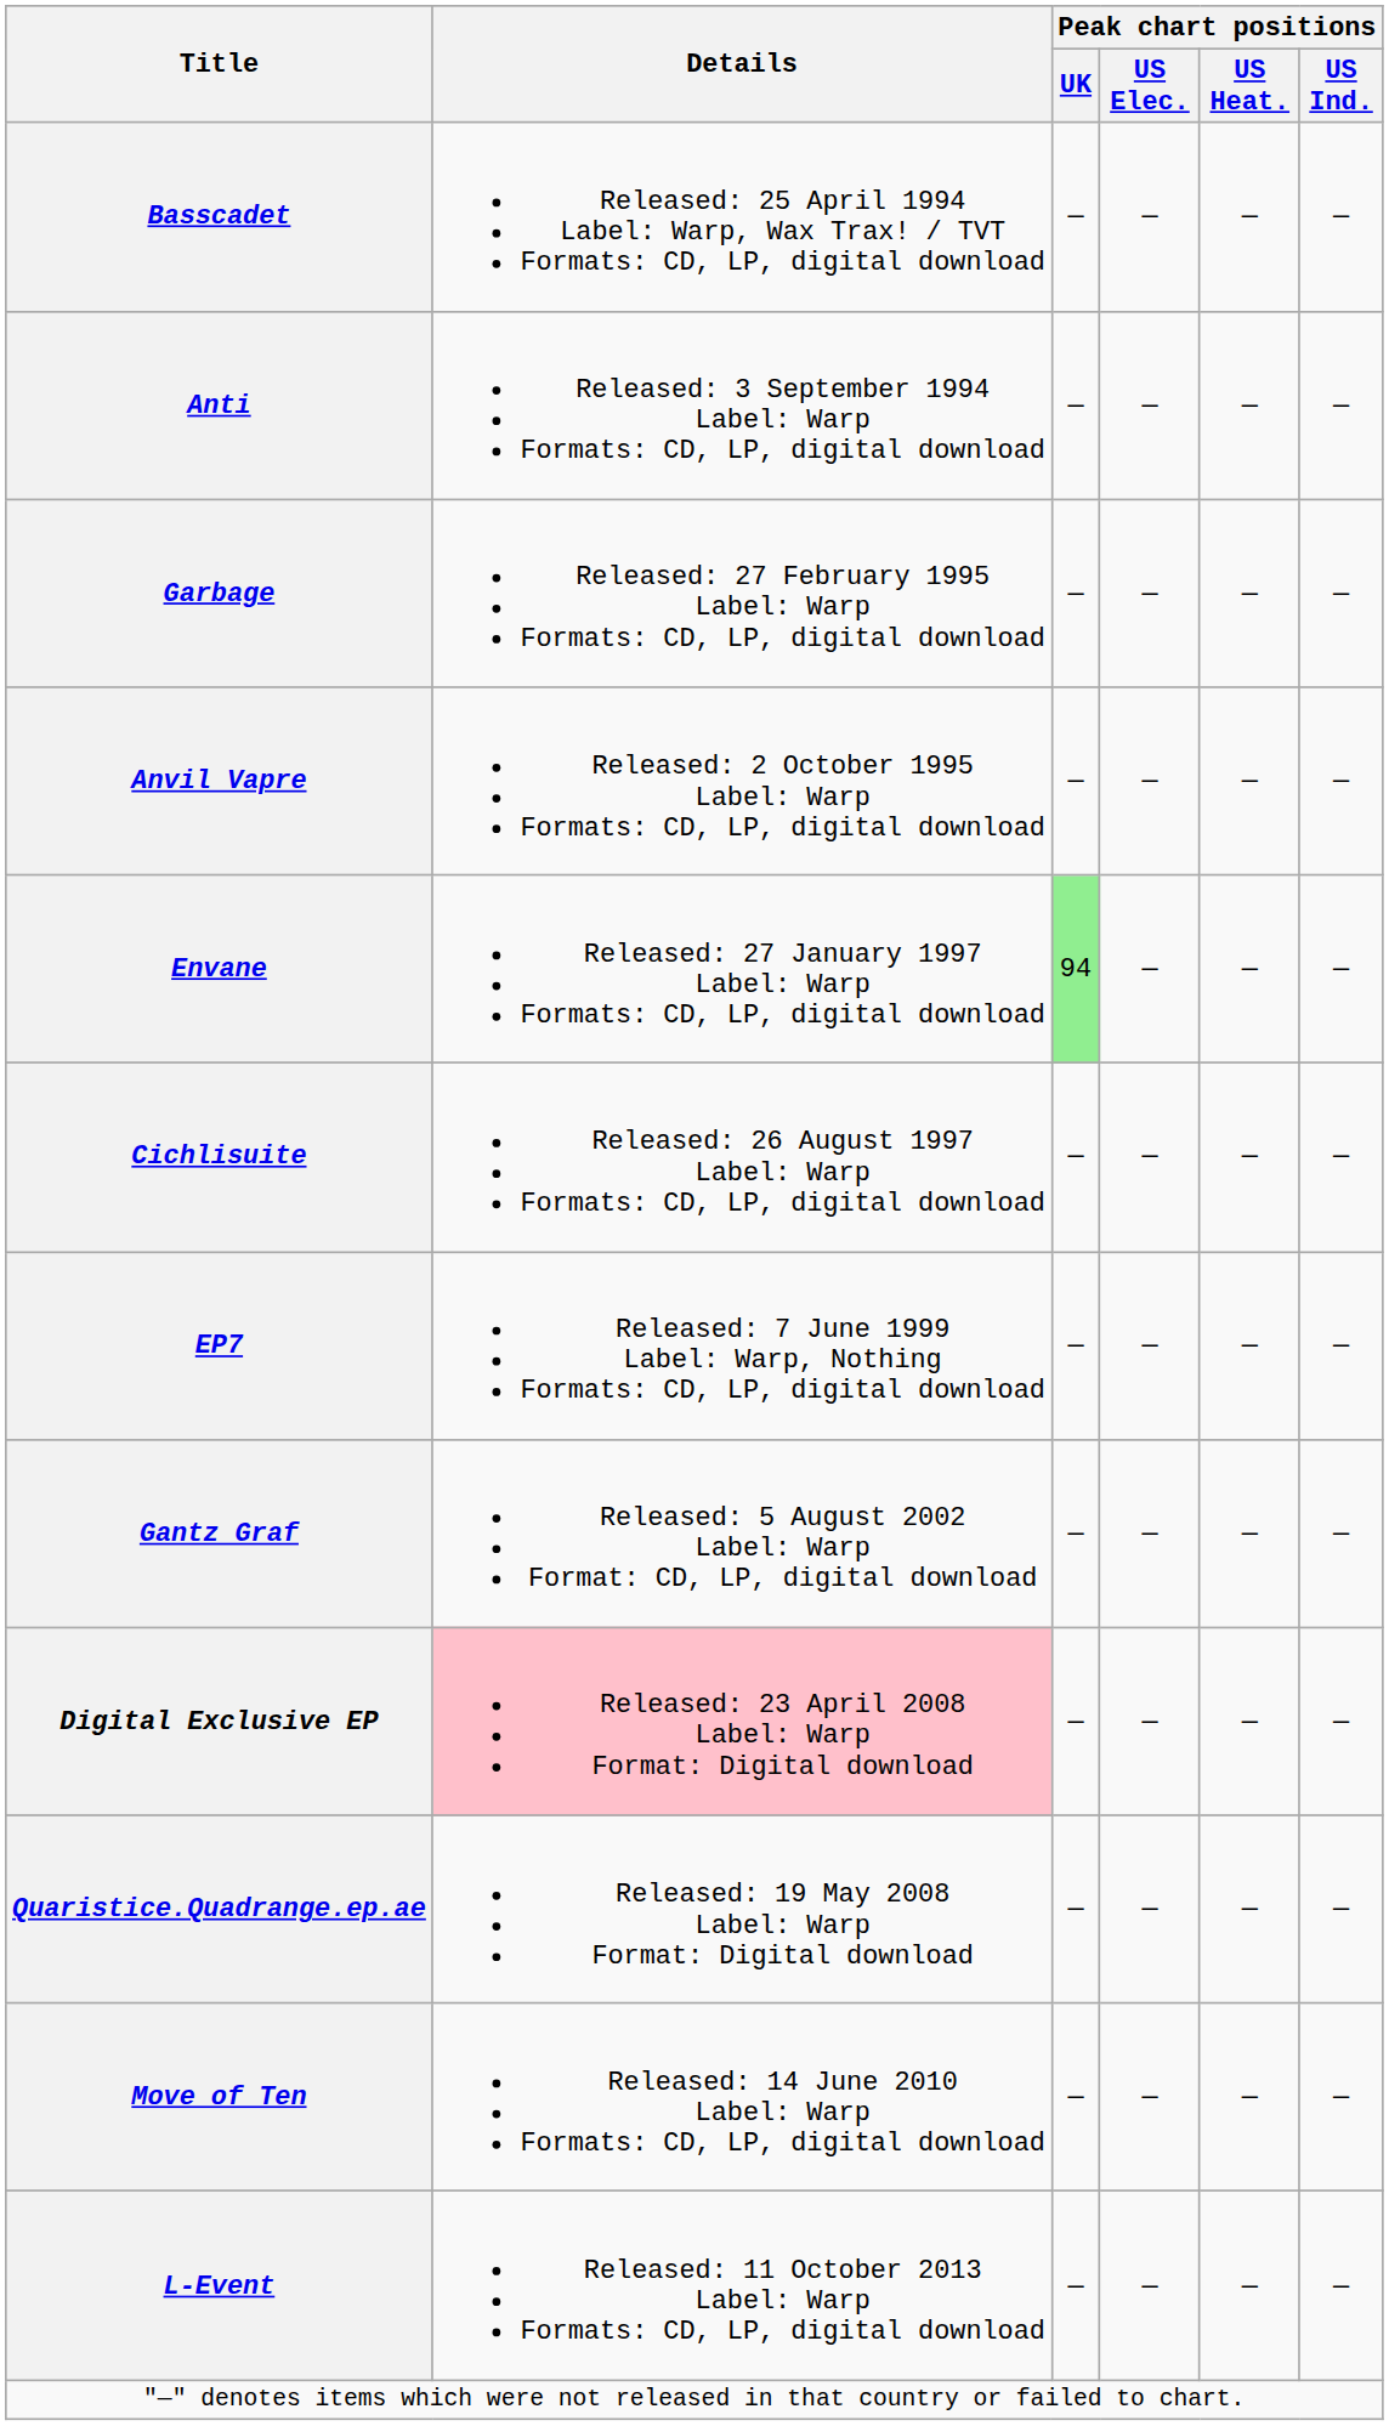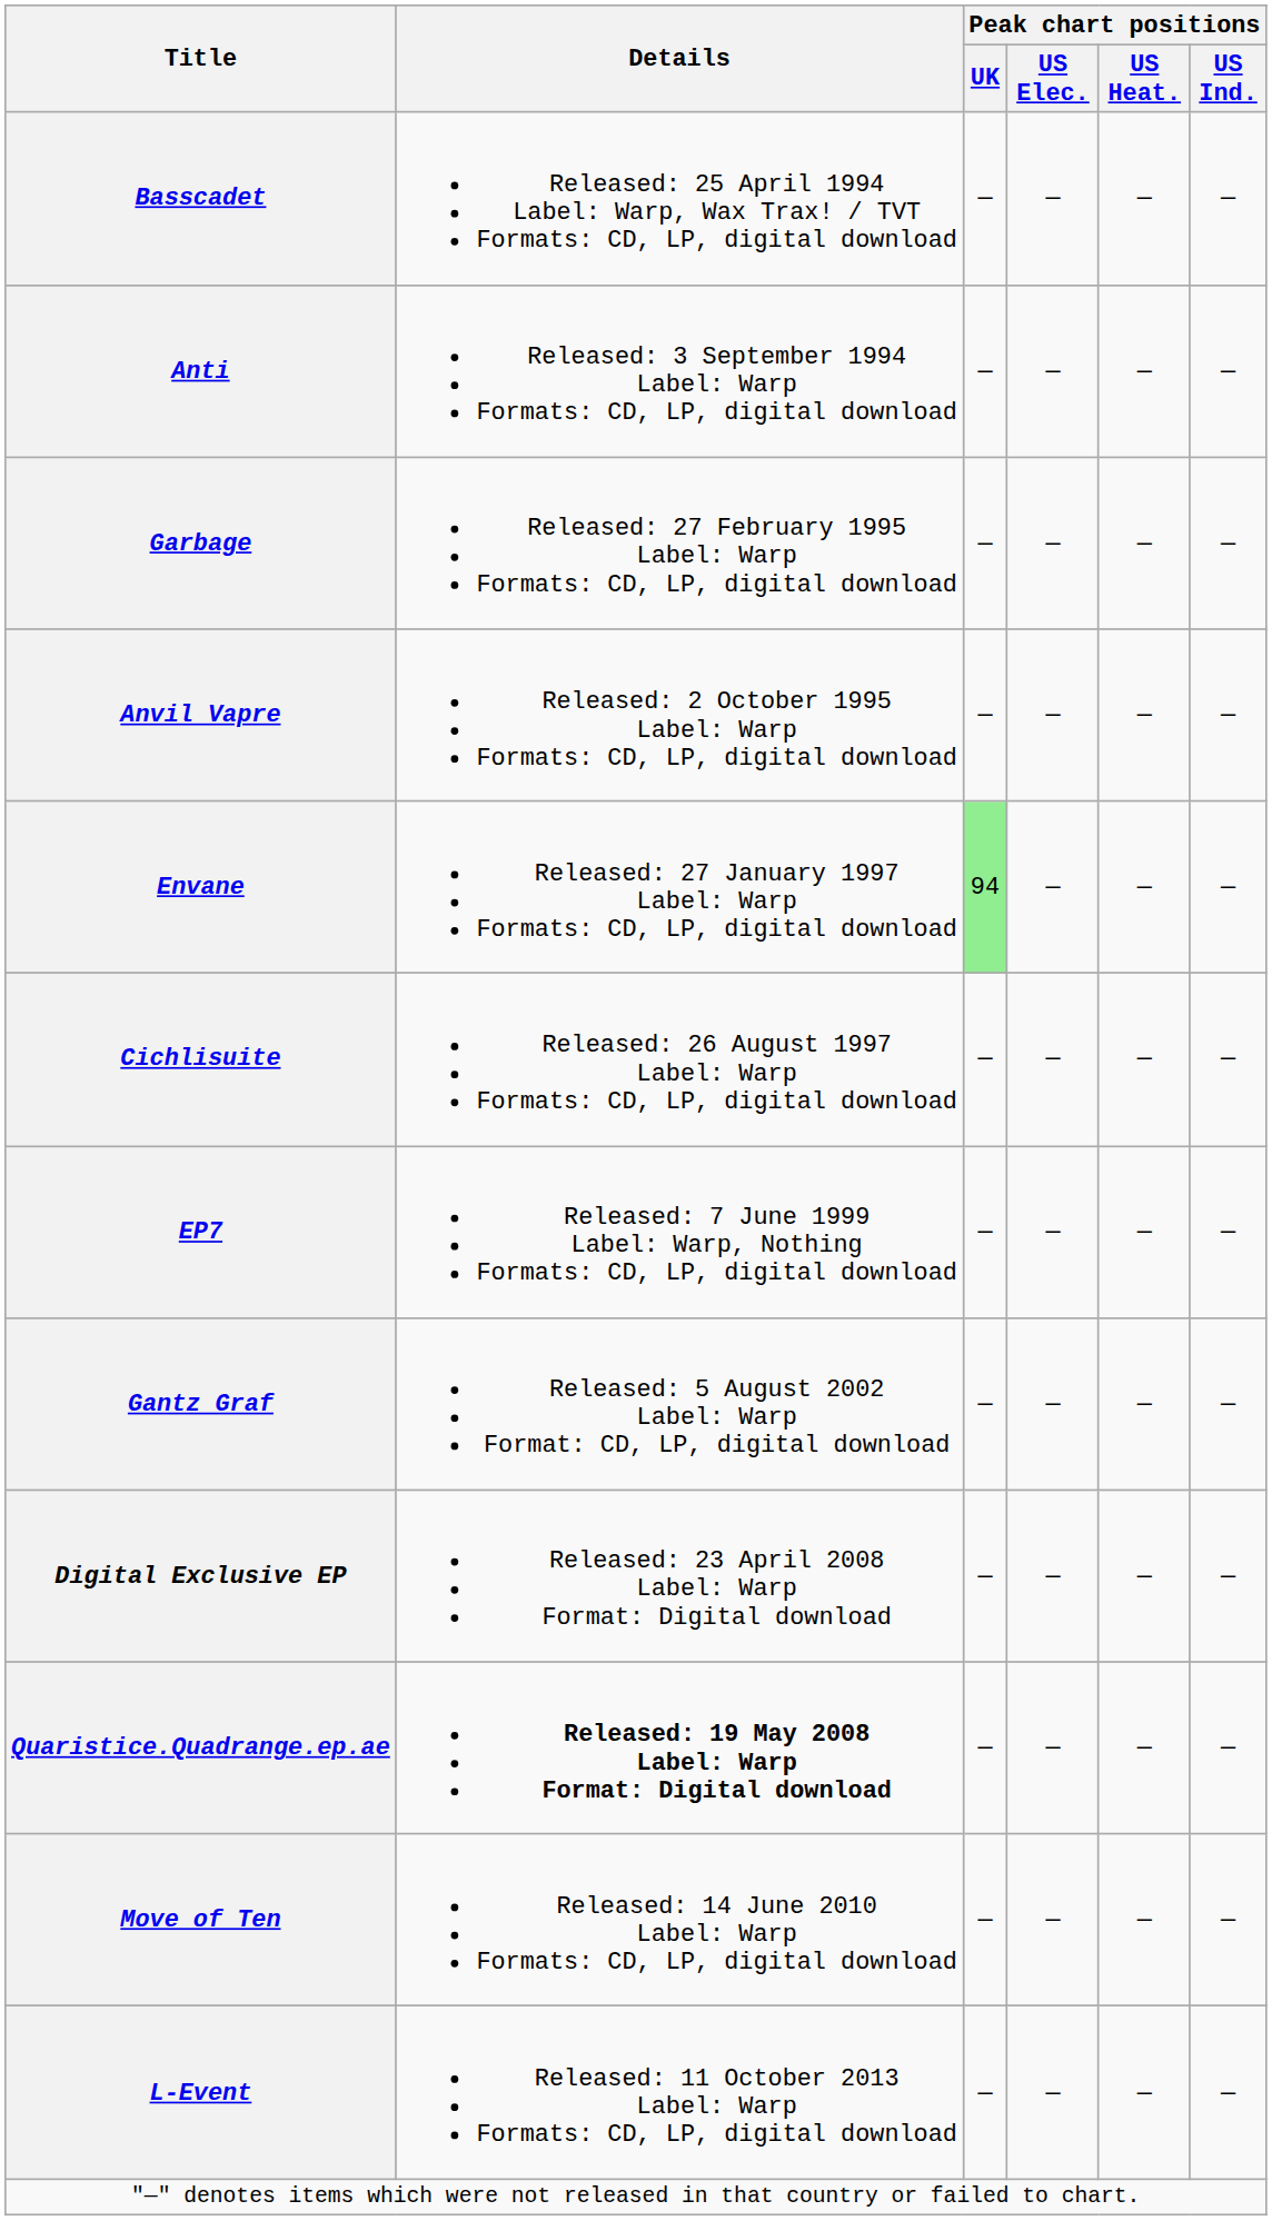Digital Exclusive EP | Details: pink background -> no background
Quaristice.Quadrange.ep.ae | Details: normal -> bold
